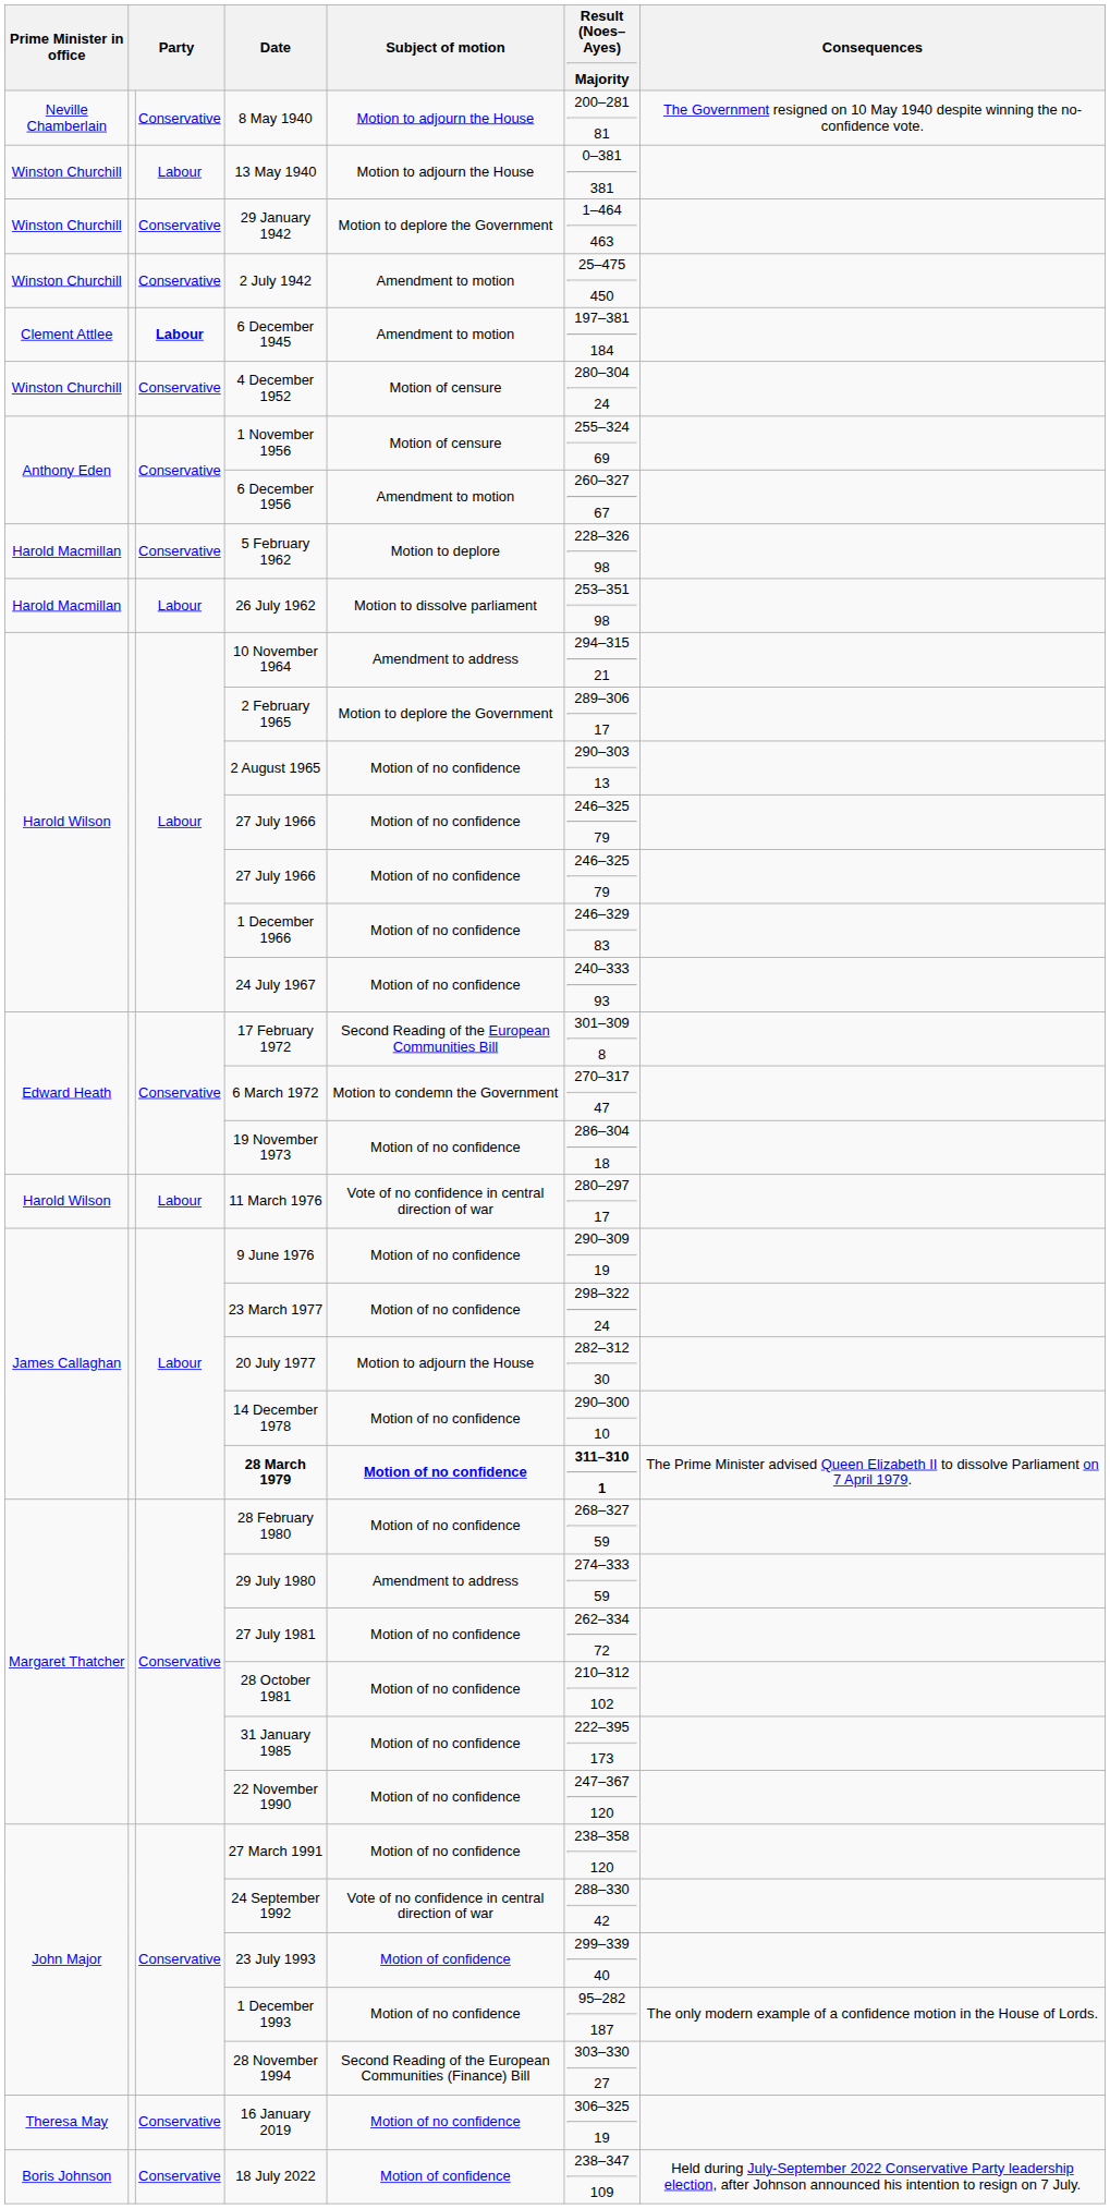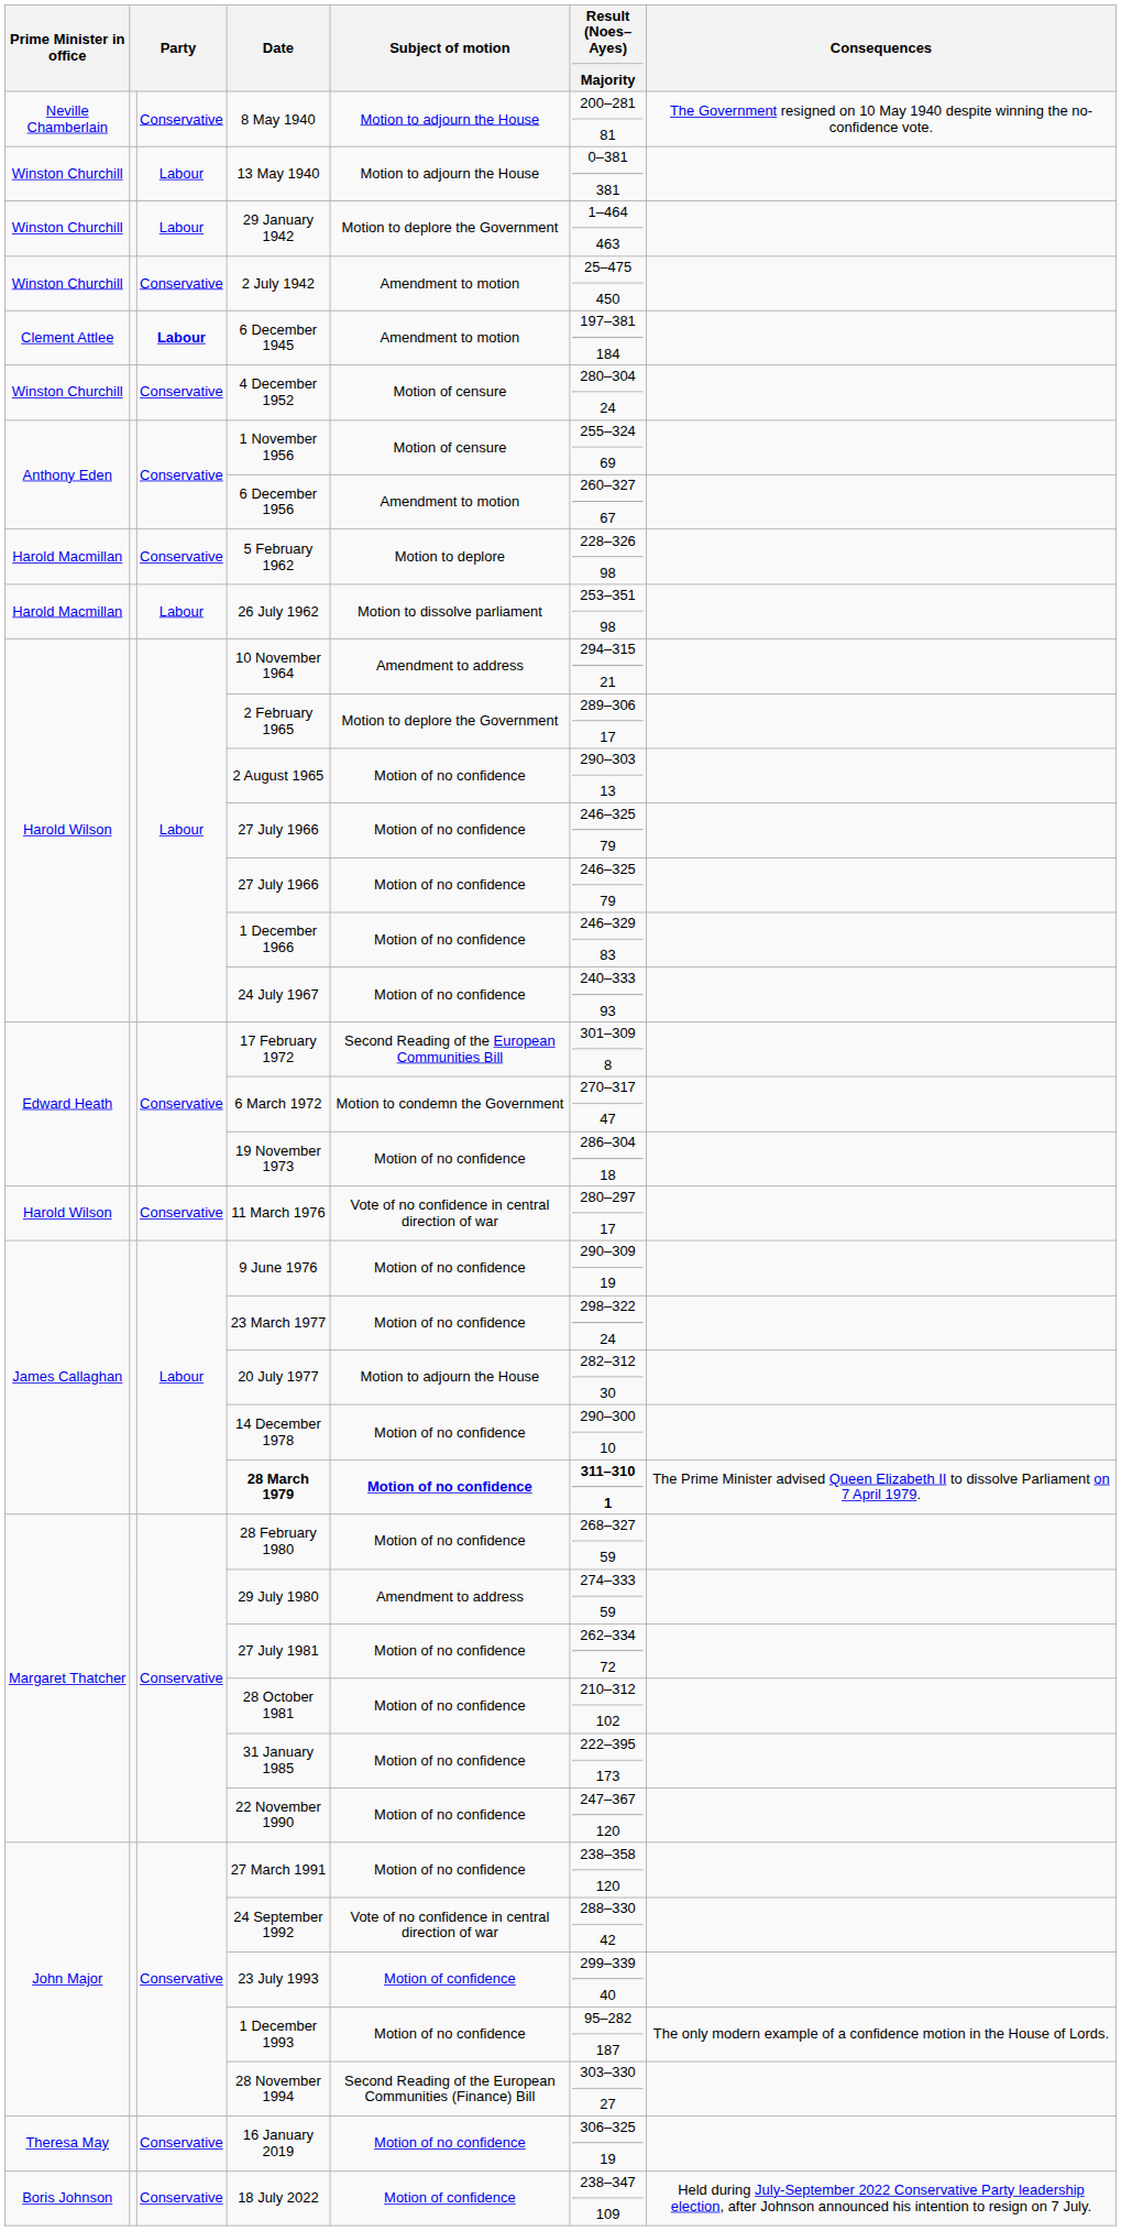29 January 1942 | column 3: Conservative -> Labour
11 March 1976 | column 3: Labour -> Conservative
